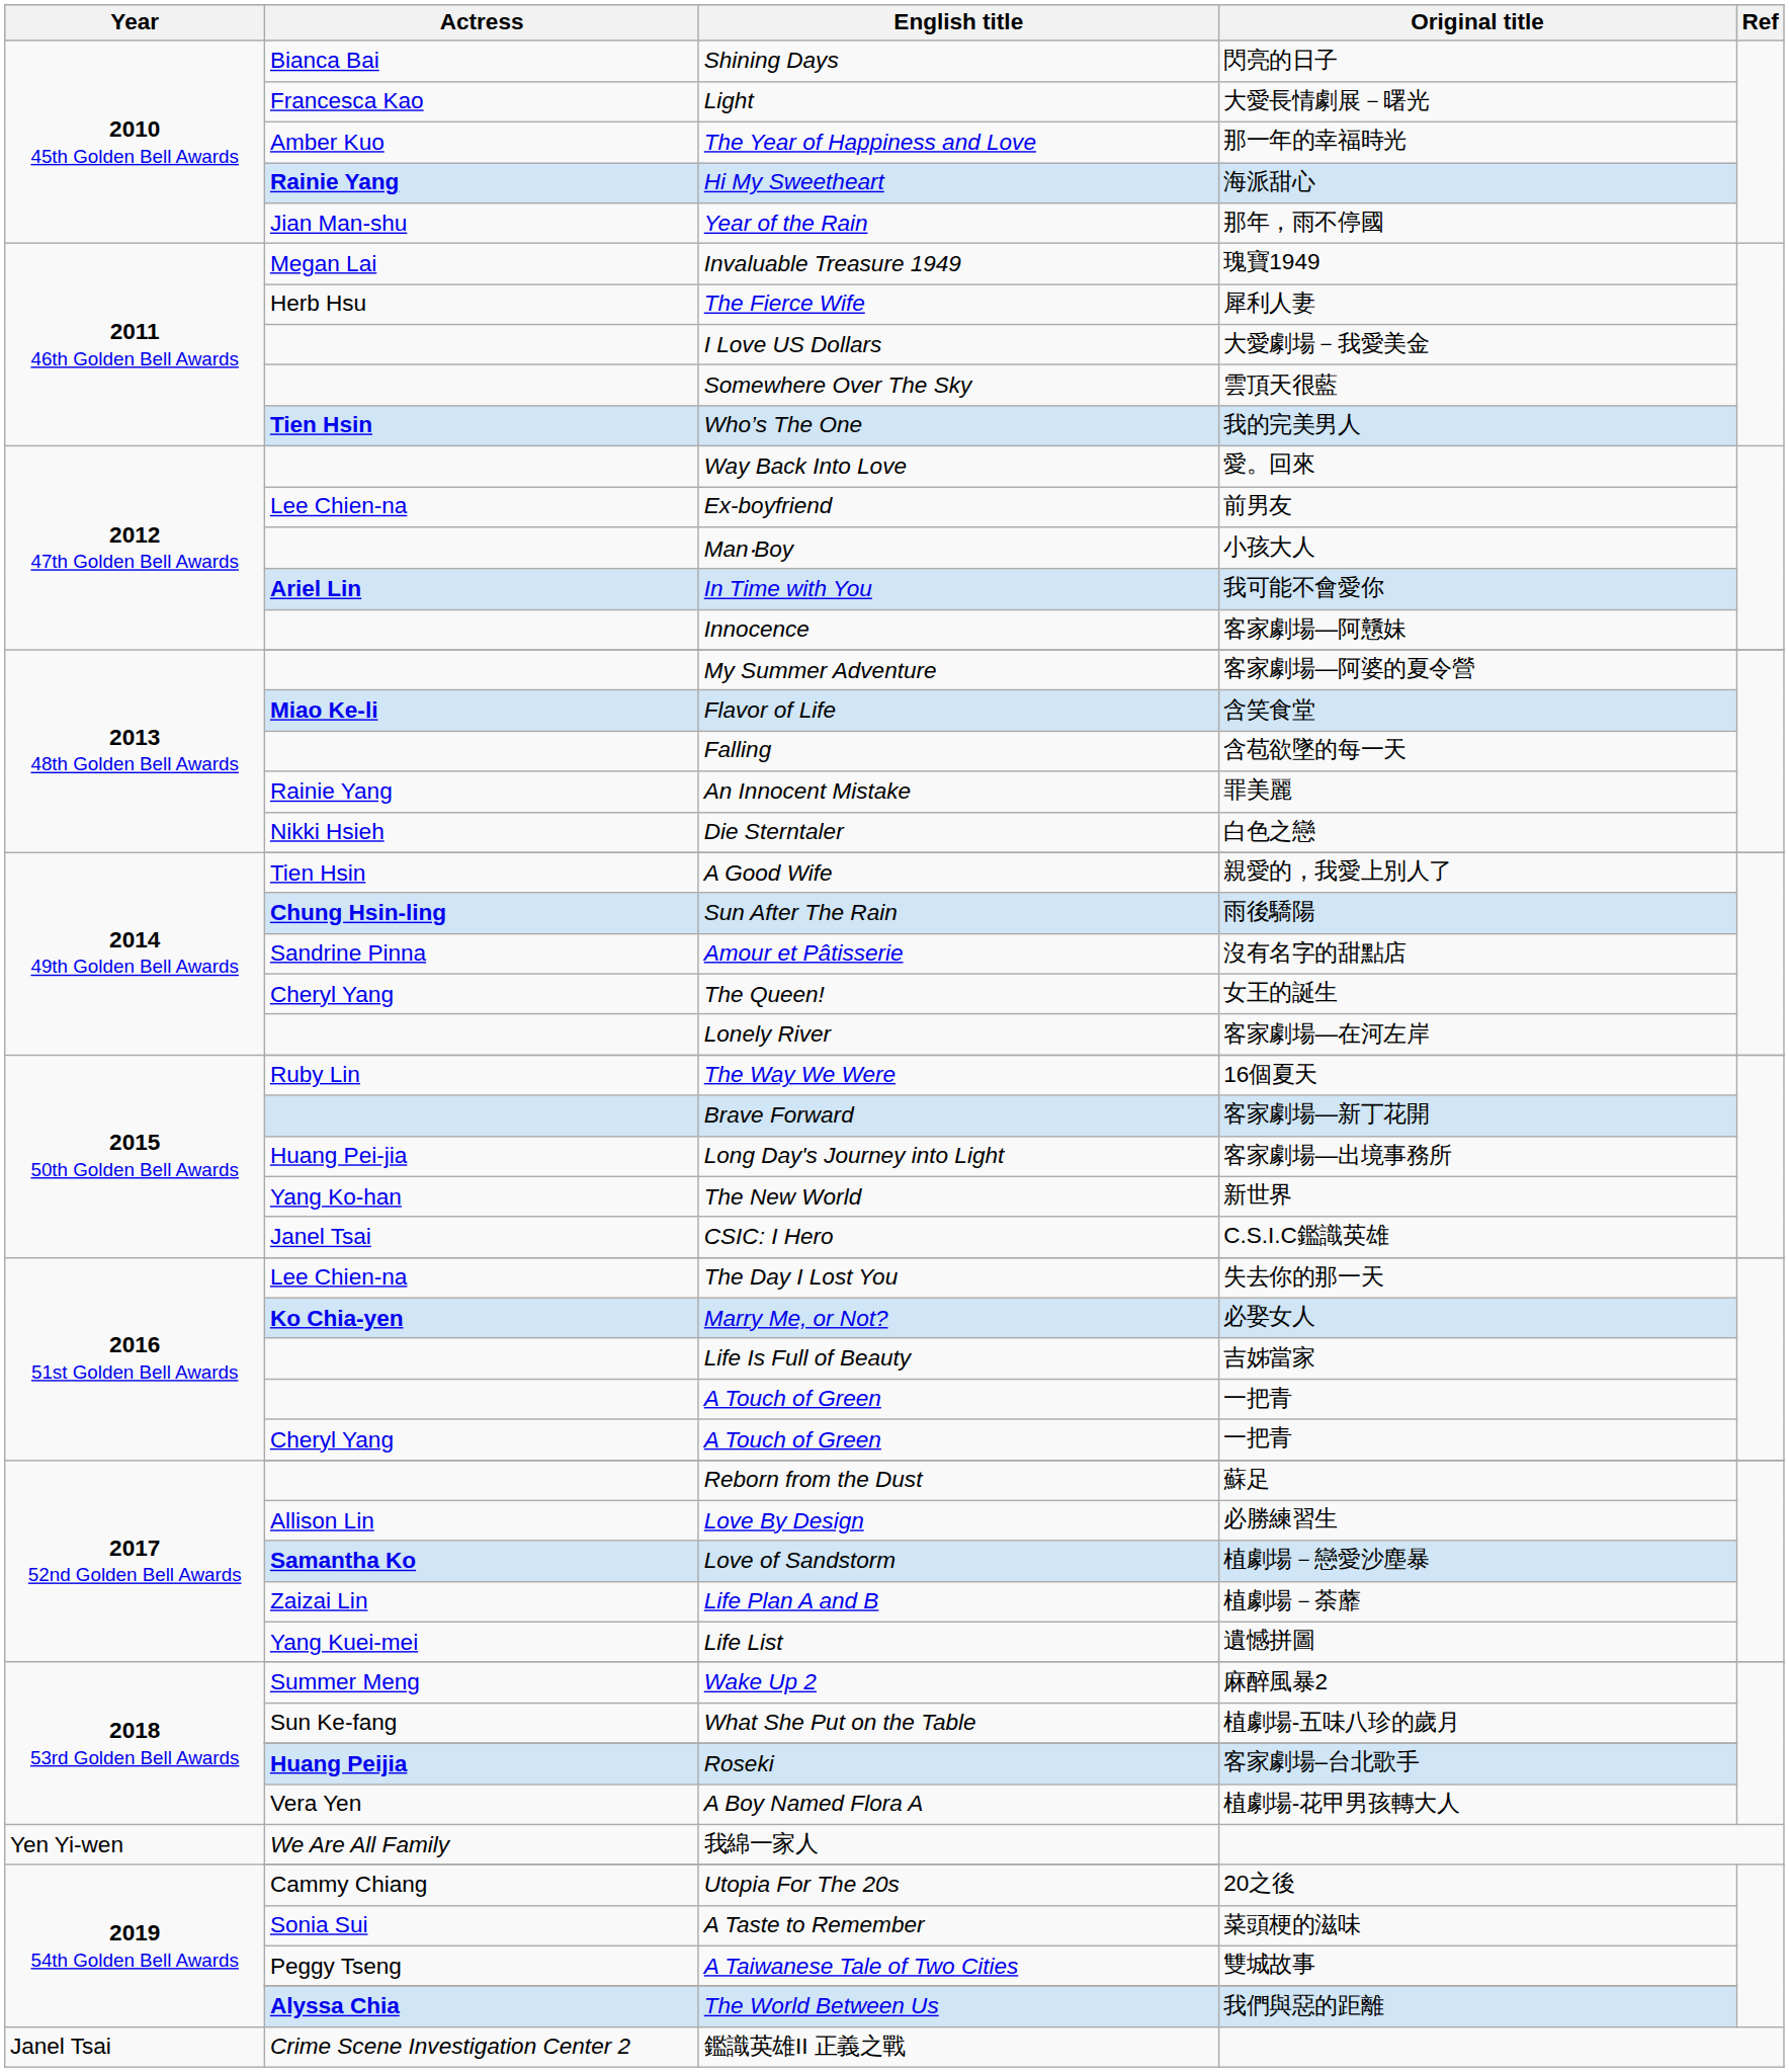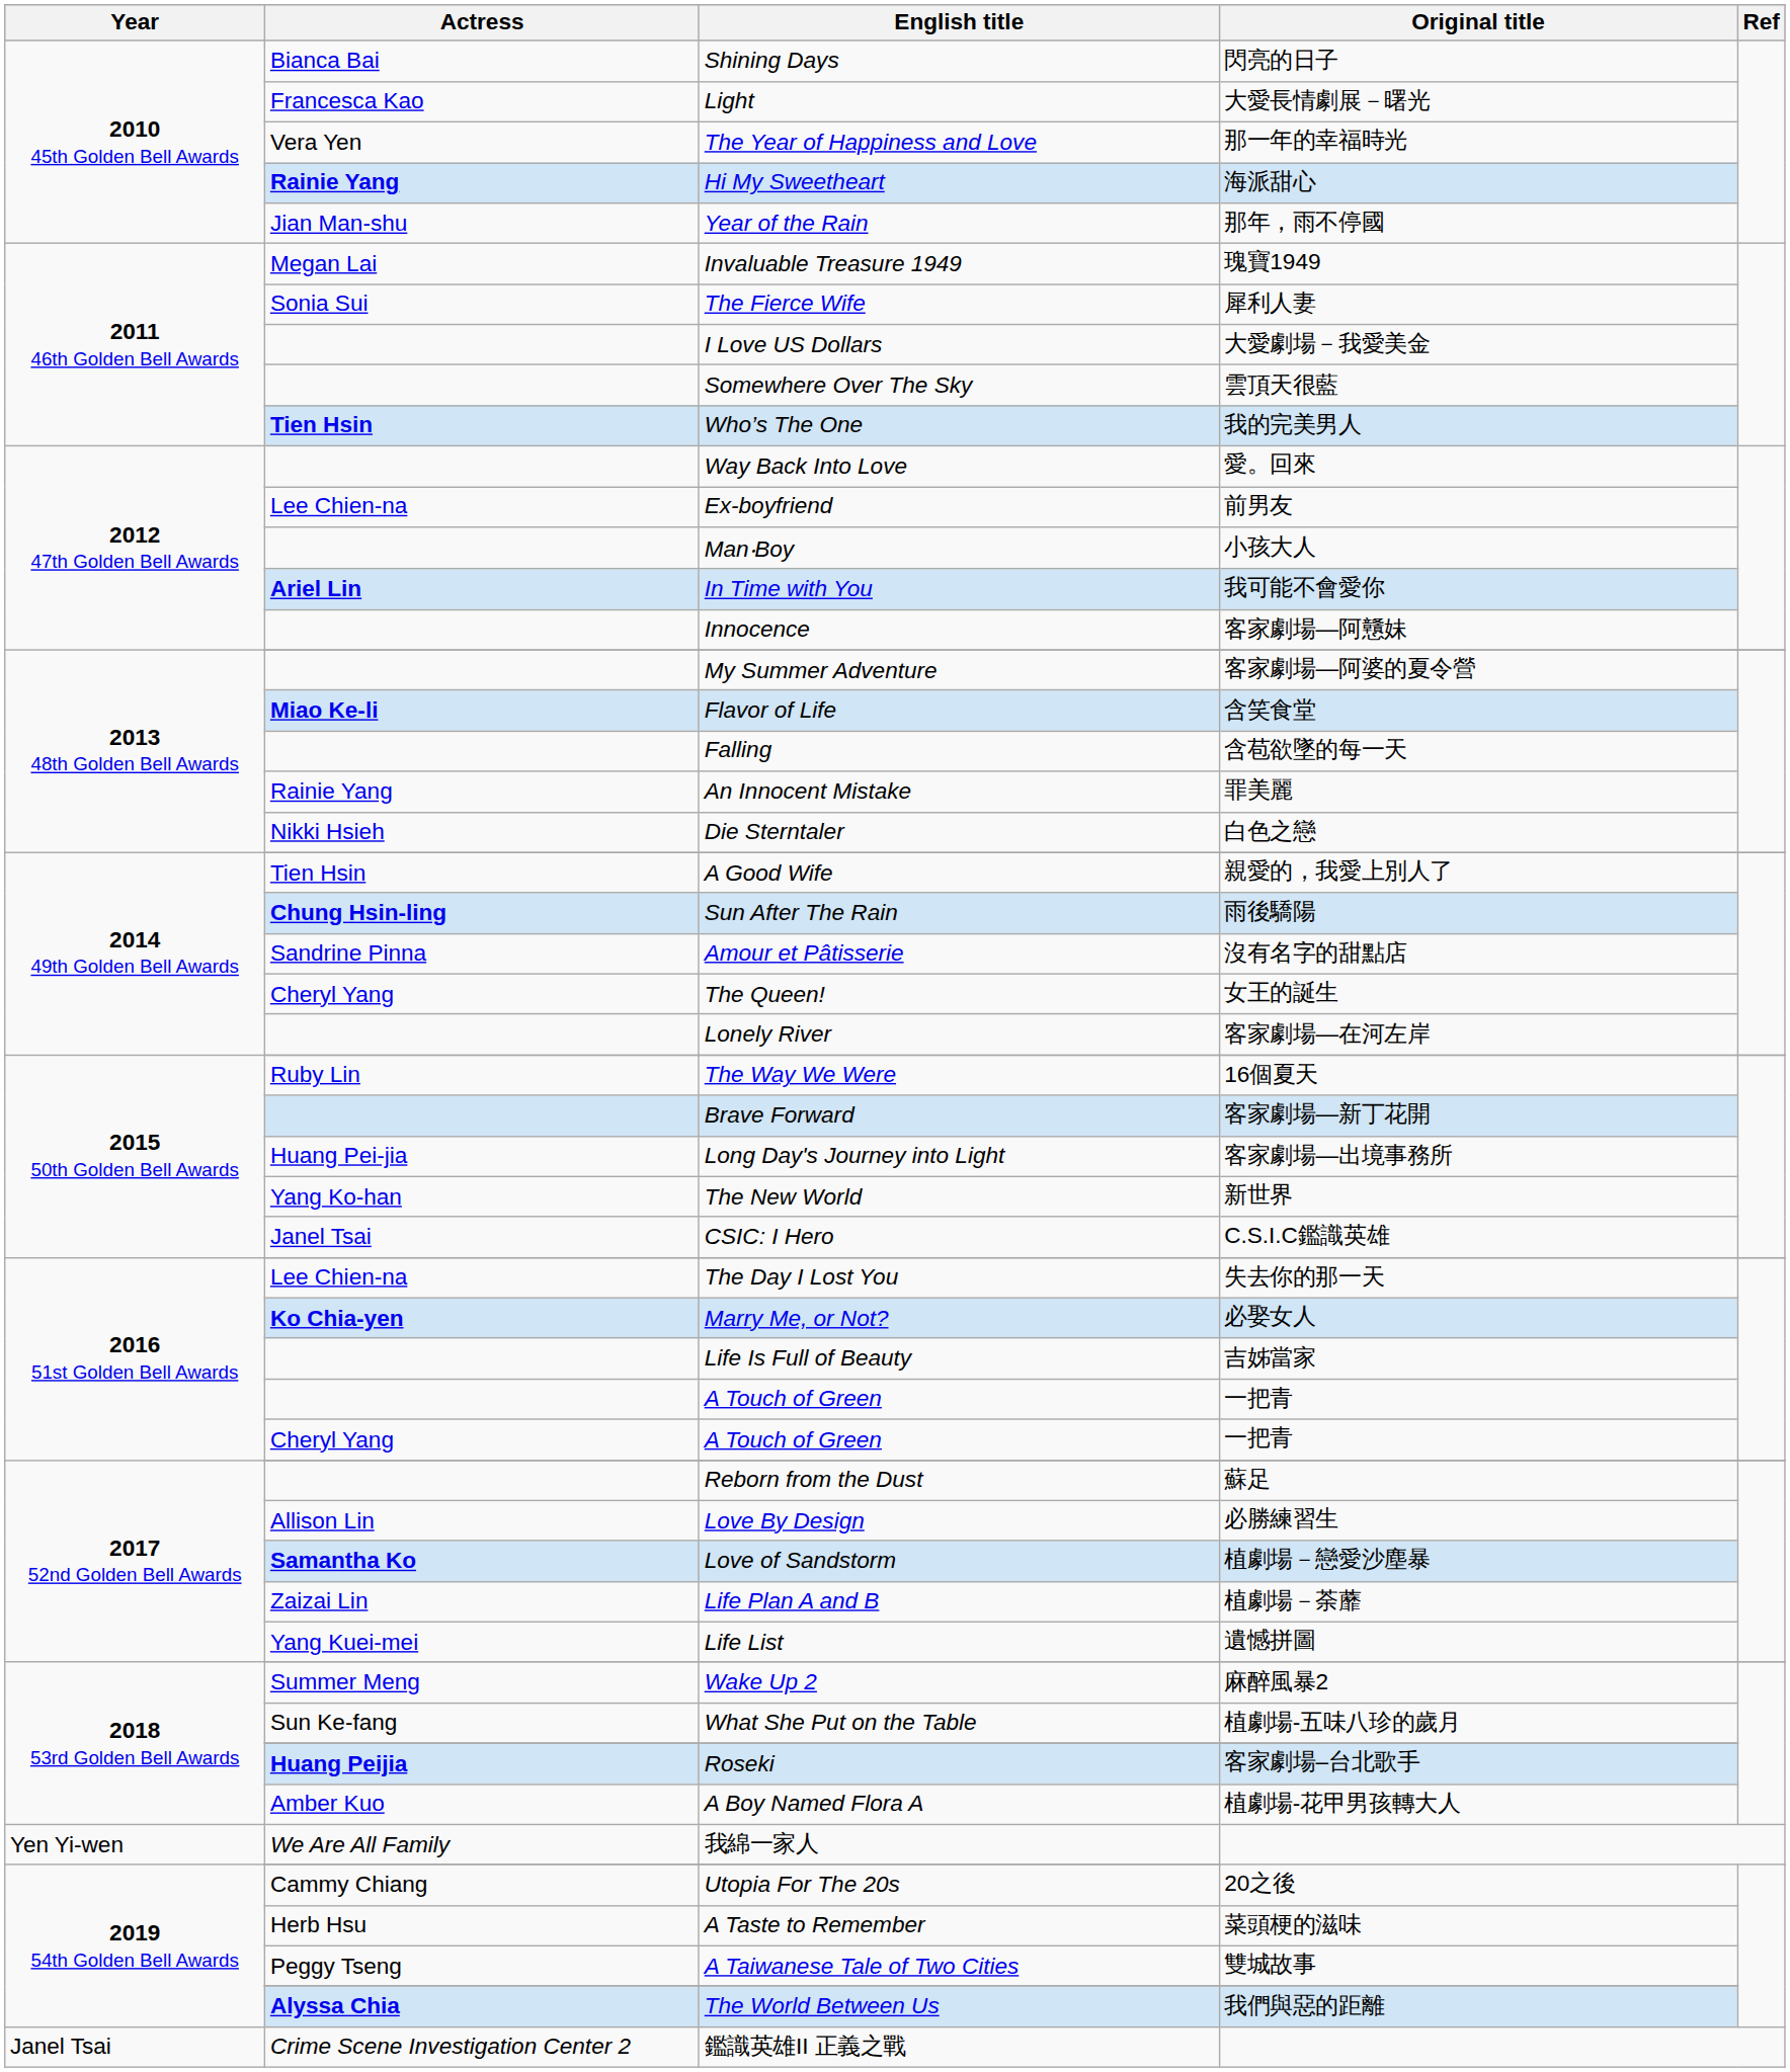The Year of Happiness and Love | Actress: Amber Kuo -> Vera Yen
The Fierce Wife | Actress: Herb Hsu -> Sonia Sui
A Boy Named Flora A | Actress: Vera Yen -> Amber Kuo
A Taste to Remember | Actress: Sonia Sui -> Herb Hsu
